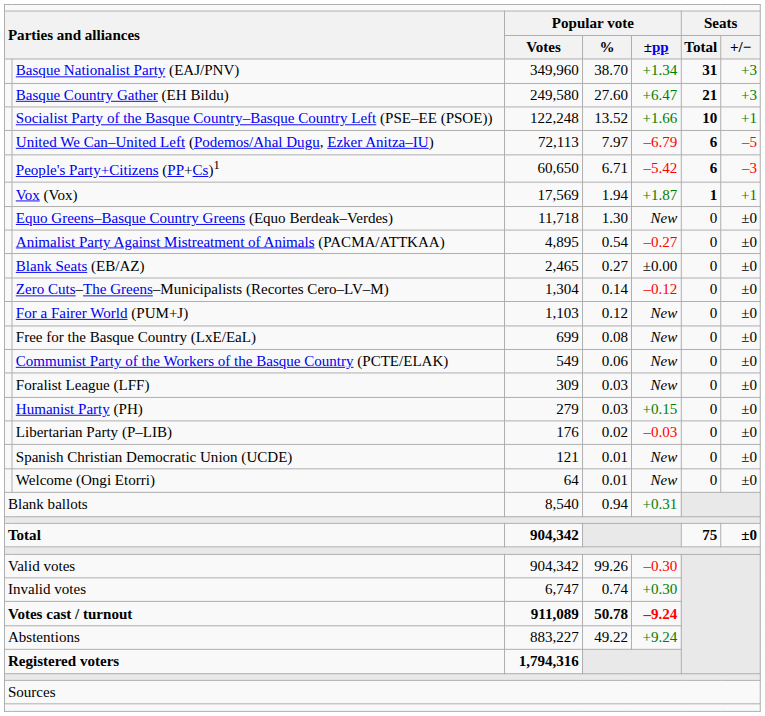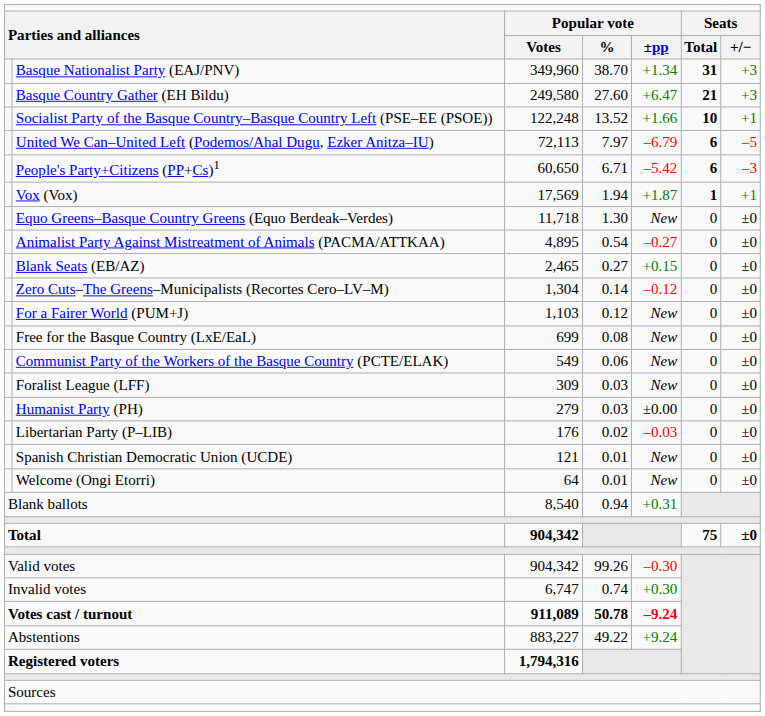Blank Seats (EB/AZ) | column 5: ±0.00 -> +0.15
Humanist Party (PH) | column 5: +0.15 -> ±0.00
